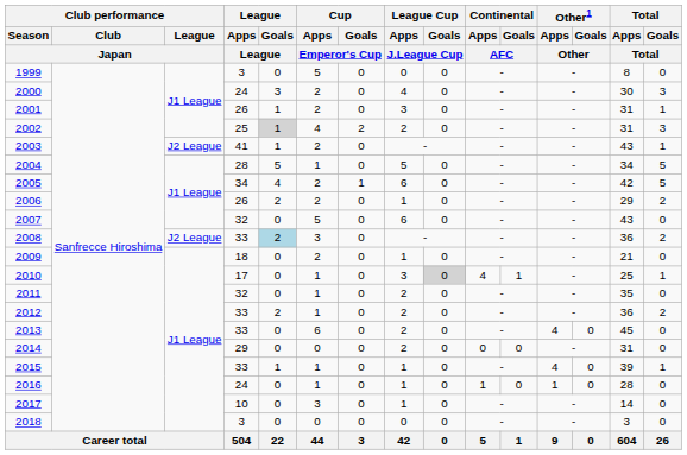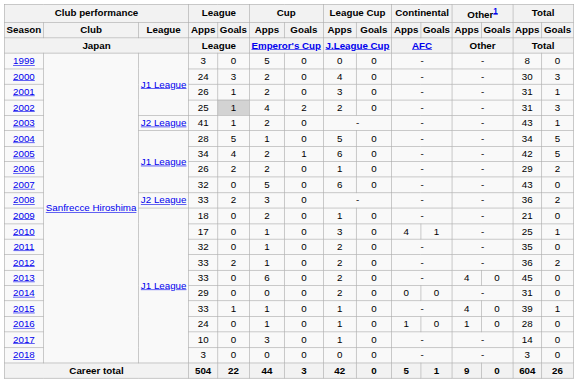2008 | League / Goals / League: lightblue background -> no background
2010 | League Cup / Goals / J.League Cup: lightgrey background -> no background
